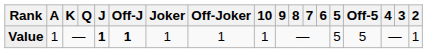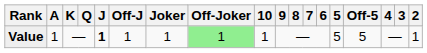Value | Off-J: bold -> normal
Value | Off-Joker: no background -> lightgreen background
